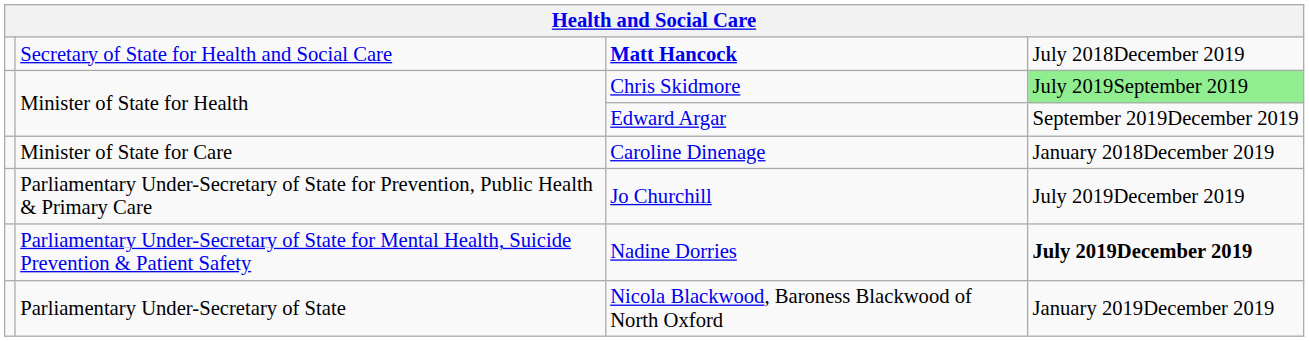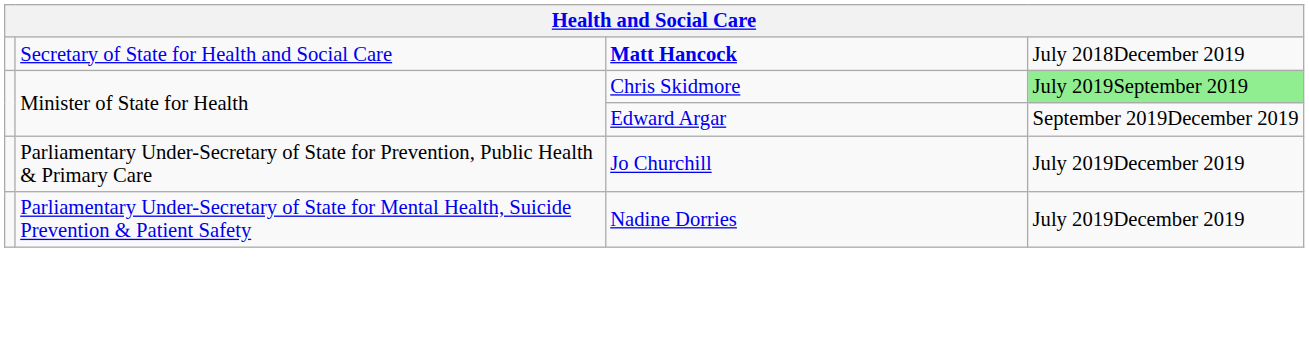- row: Minister of State for Care | Caroline Dinenage | January 2018December 2019
Nadine Dorries | column 4: bold -> normal
- row: Parliamentary Under-Secretary of State | Nicola Blackwood, Baroness Blackwood of North Oxford | January 2019December 2019
